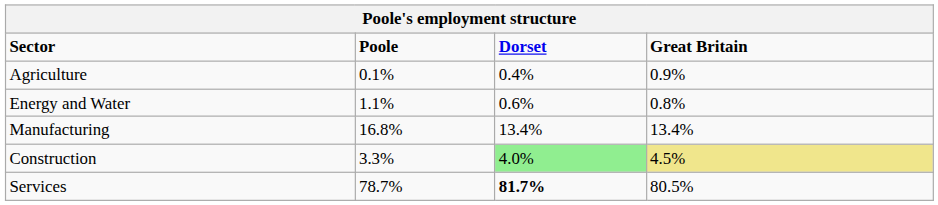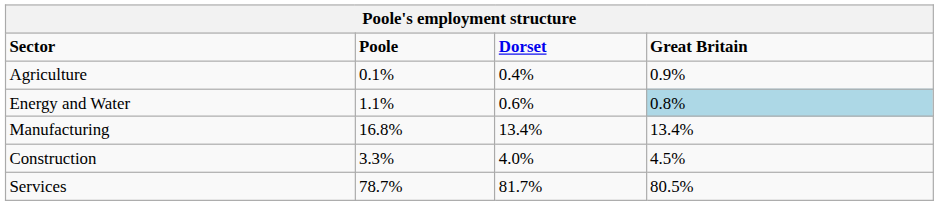Energy and Water | Great Britain: no background -> lightblue background
Construction | Dorset: lightgreen background -> no background
Construction | Great Britain: khaki background -> no background
Services | Dorset: bold -> normal
